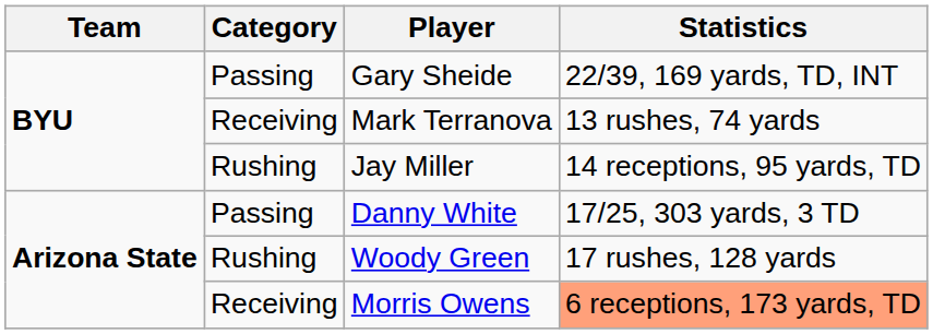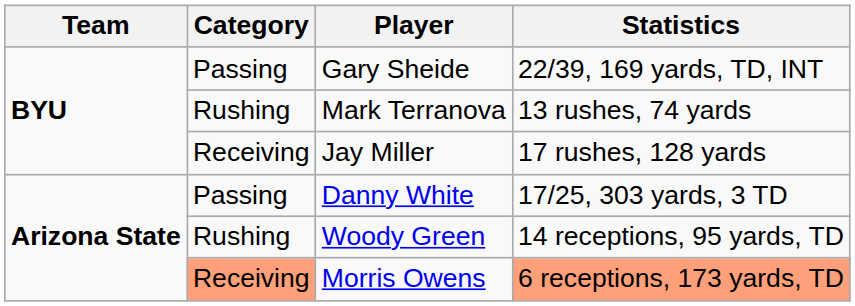Mark Terranova | Category: Receiving -> Rushing
Jay Miller | Category: Rushing -> Receiving
Jay Miller | Statistics: 14 receptions, 95 yards, TD -> 17 rushes, 128 yards
Woody Green | Statistics: 17 rushes, 128 yards -> 14 receptions, 95 yards, TD
Morris Owens | Category: no background -> lightsalmon background
